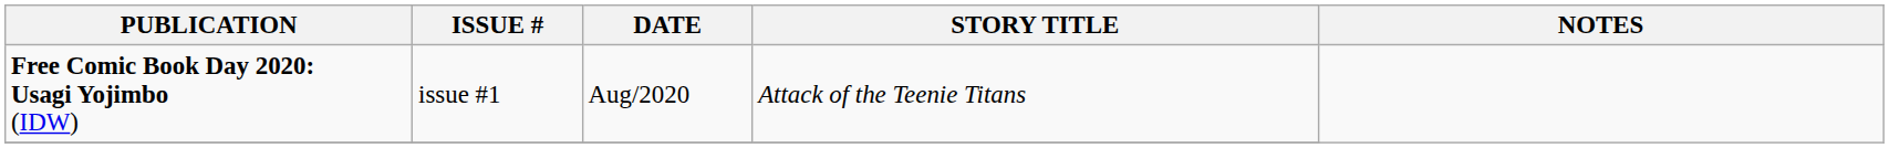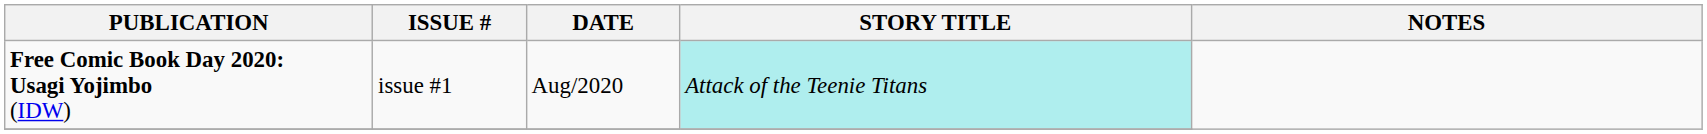Free Comic Book Day 2020: Usagi Yojimbo (IDW) | STORY TITLE: no background -> paleturquoise background
